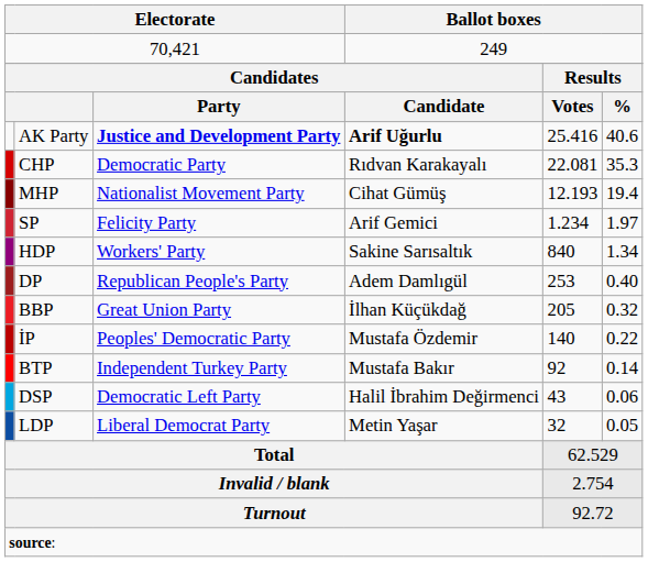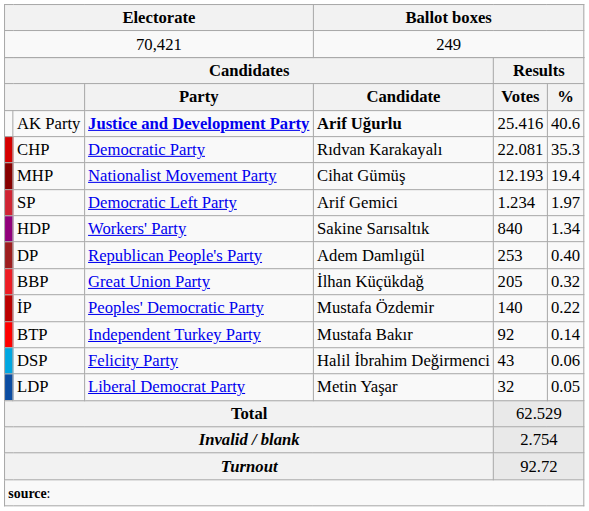SP | column 3: Felicity Party -> Democratic Left Party
DSP | column 3: Democratic Left Party -> Felicity Party
